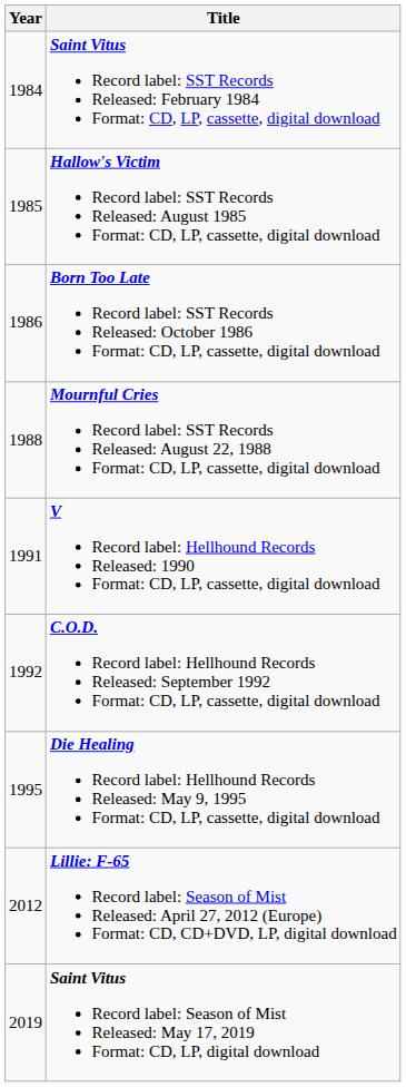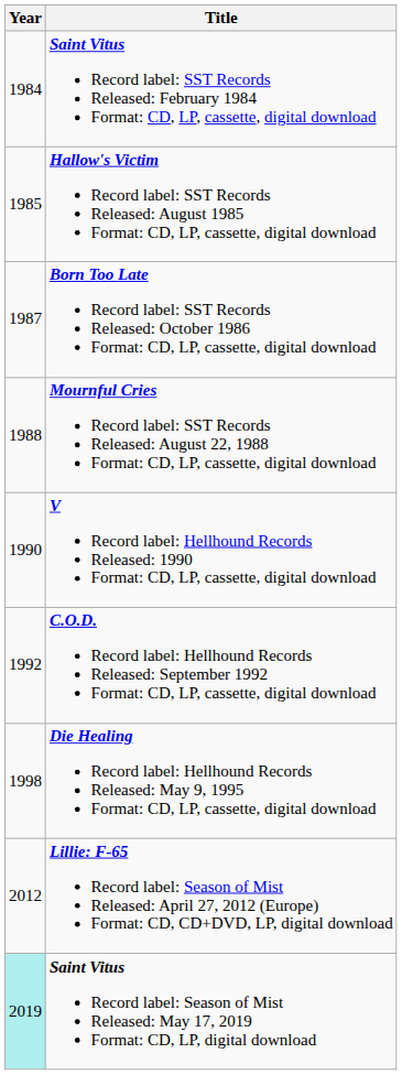row 4 | Year: 1986 -> 1987
row 6 | Year: 1991 -> 1990
row 8 | Year: 1995 -> 1998
row 10 | Year: no background -> paleturquoise background
